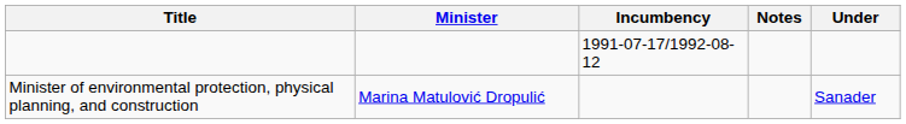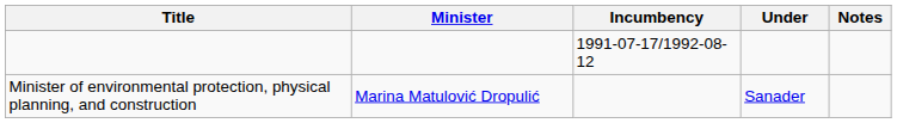columns swapped: Under <-> Notes
